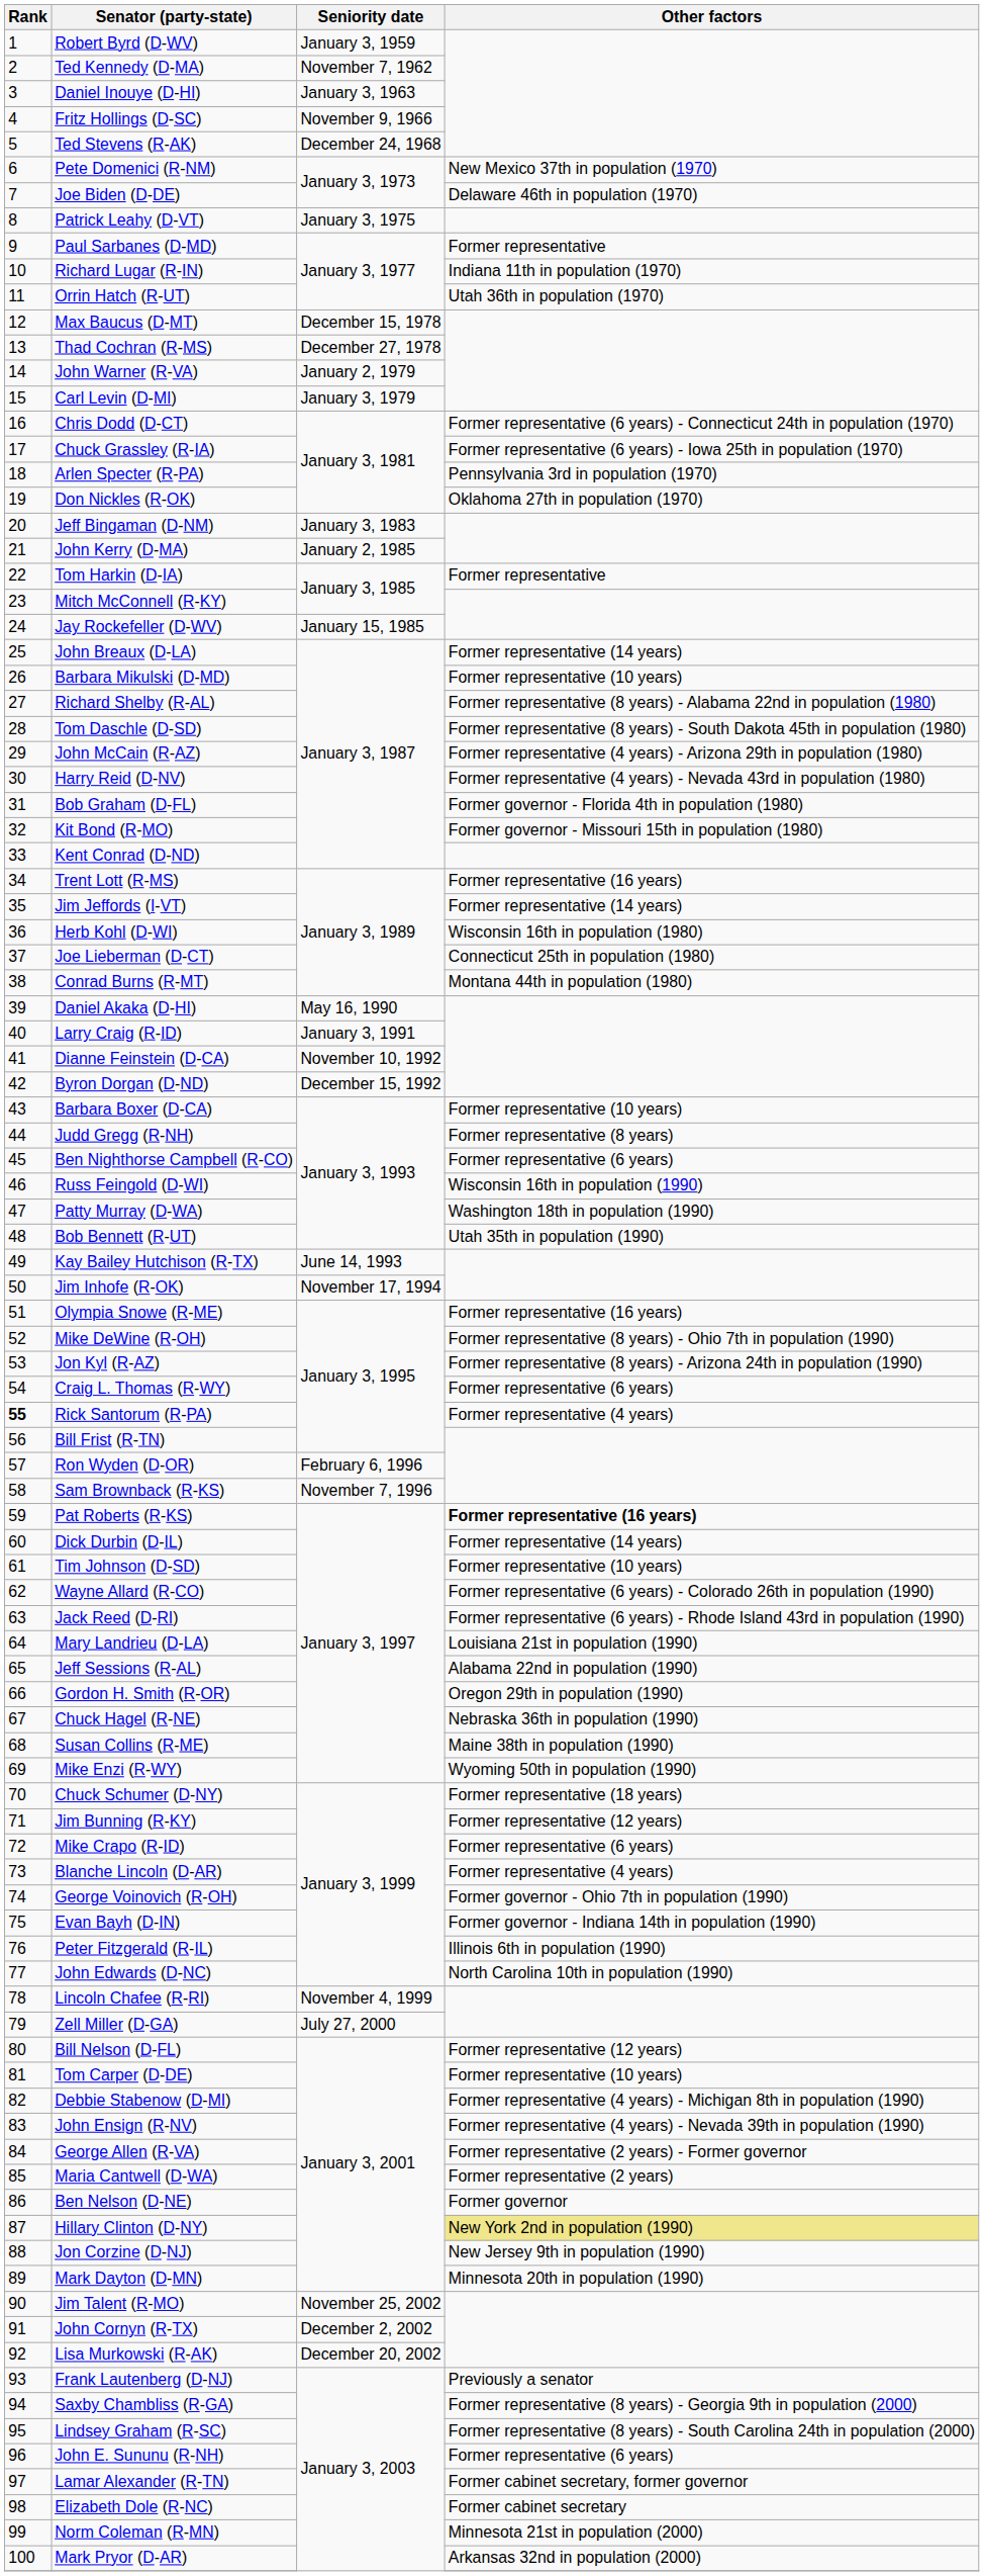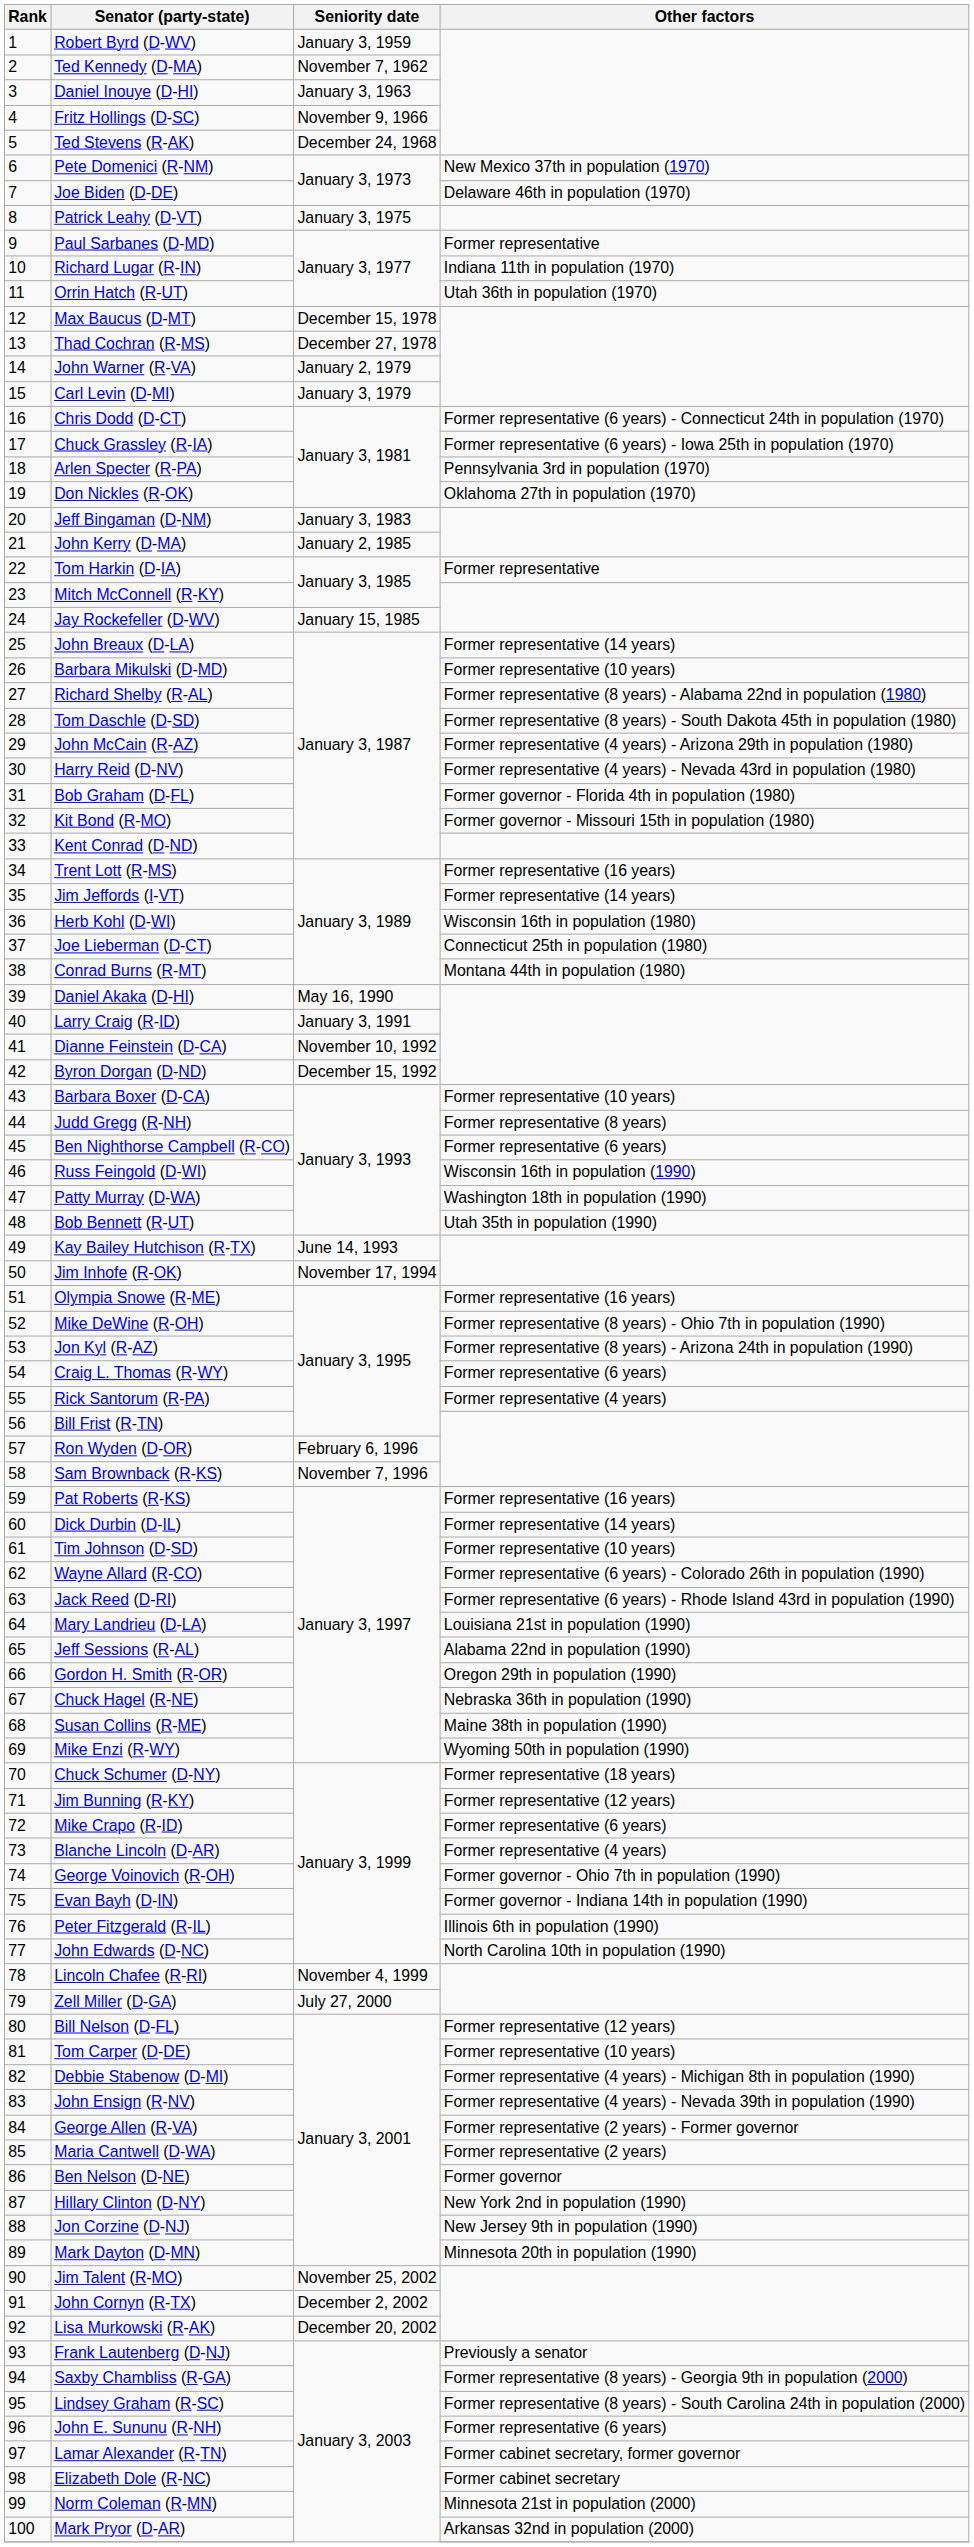Rick Santorum (R-PA) | Rank: bold -> normal
Pat Roberts (R-KS) | Other factors: bold -> normal
Hillary Clinton (D-NY) | Other factors: khaki background -> no background
